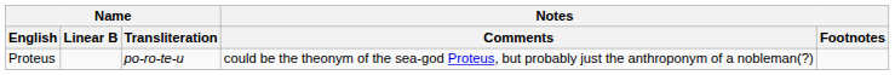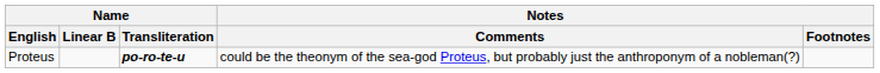Proteus | Name / Transliteration: normal -> bold
